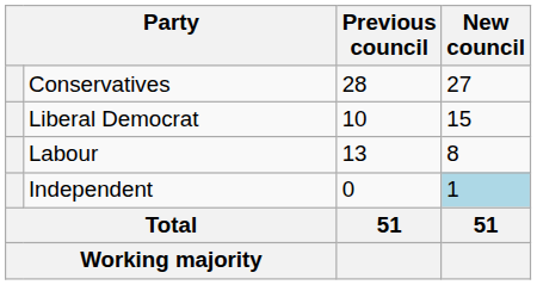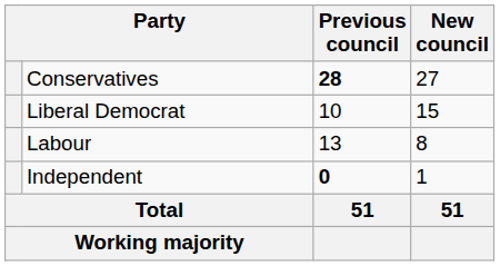Conservatives | Previous council: normal -> bold
Independent | Previous council: normal -> bold
Independent | New council: lightblue background -> no background
